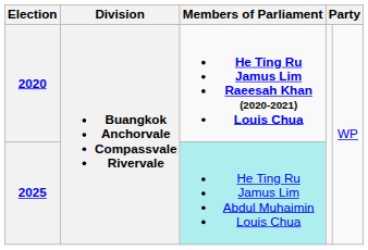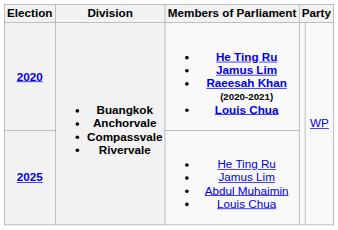2025 | Members of Parliament: paleturquoise background -> no background
